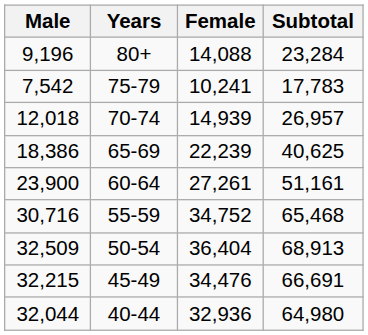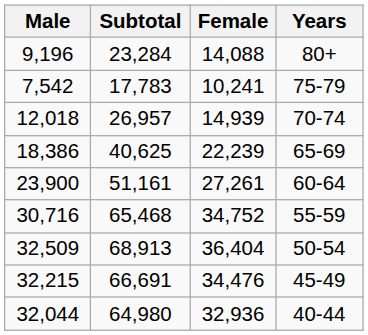columns swapped: Years <-> Subtotal
